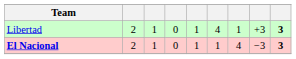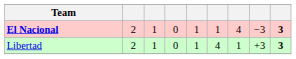rows swapped: Libertad <-> El Nacional
